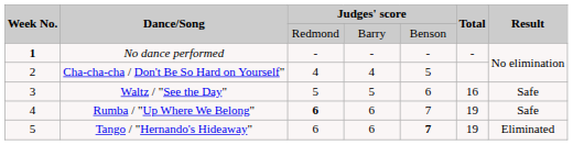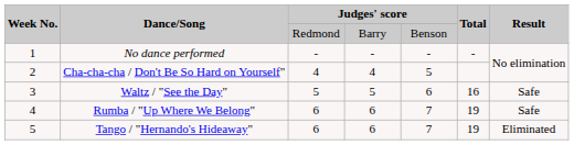No dance performed | Week No.: bold -> normal
Rumba / "Up Where We Belong" | column 3: bold -> normal
Tango / "Hernando's Hideaway" | column 5: bold -> normal
